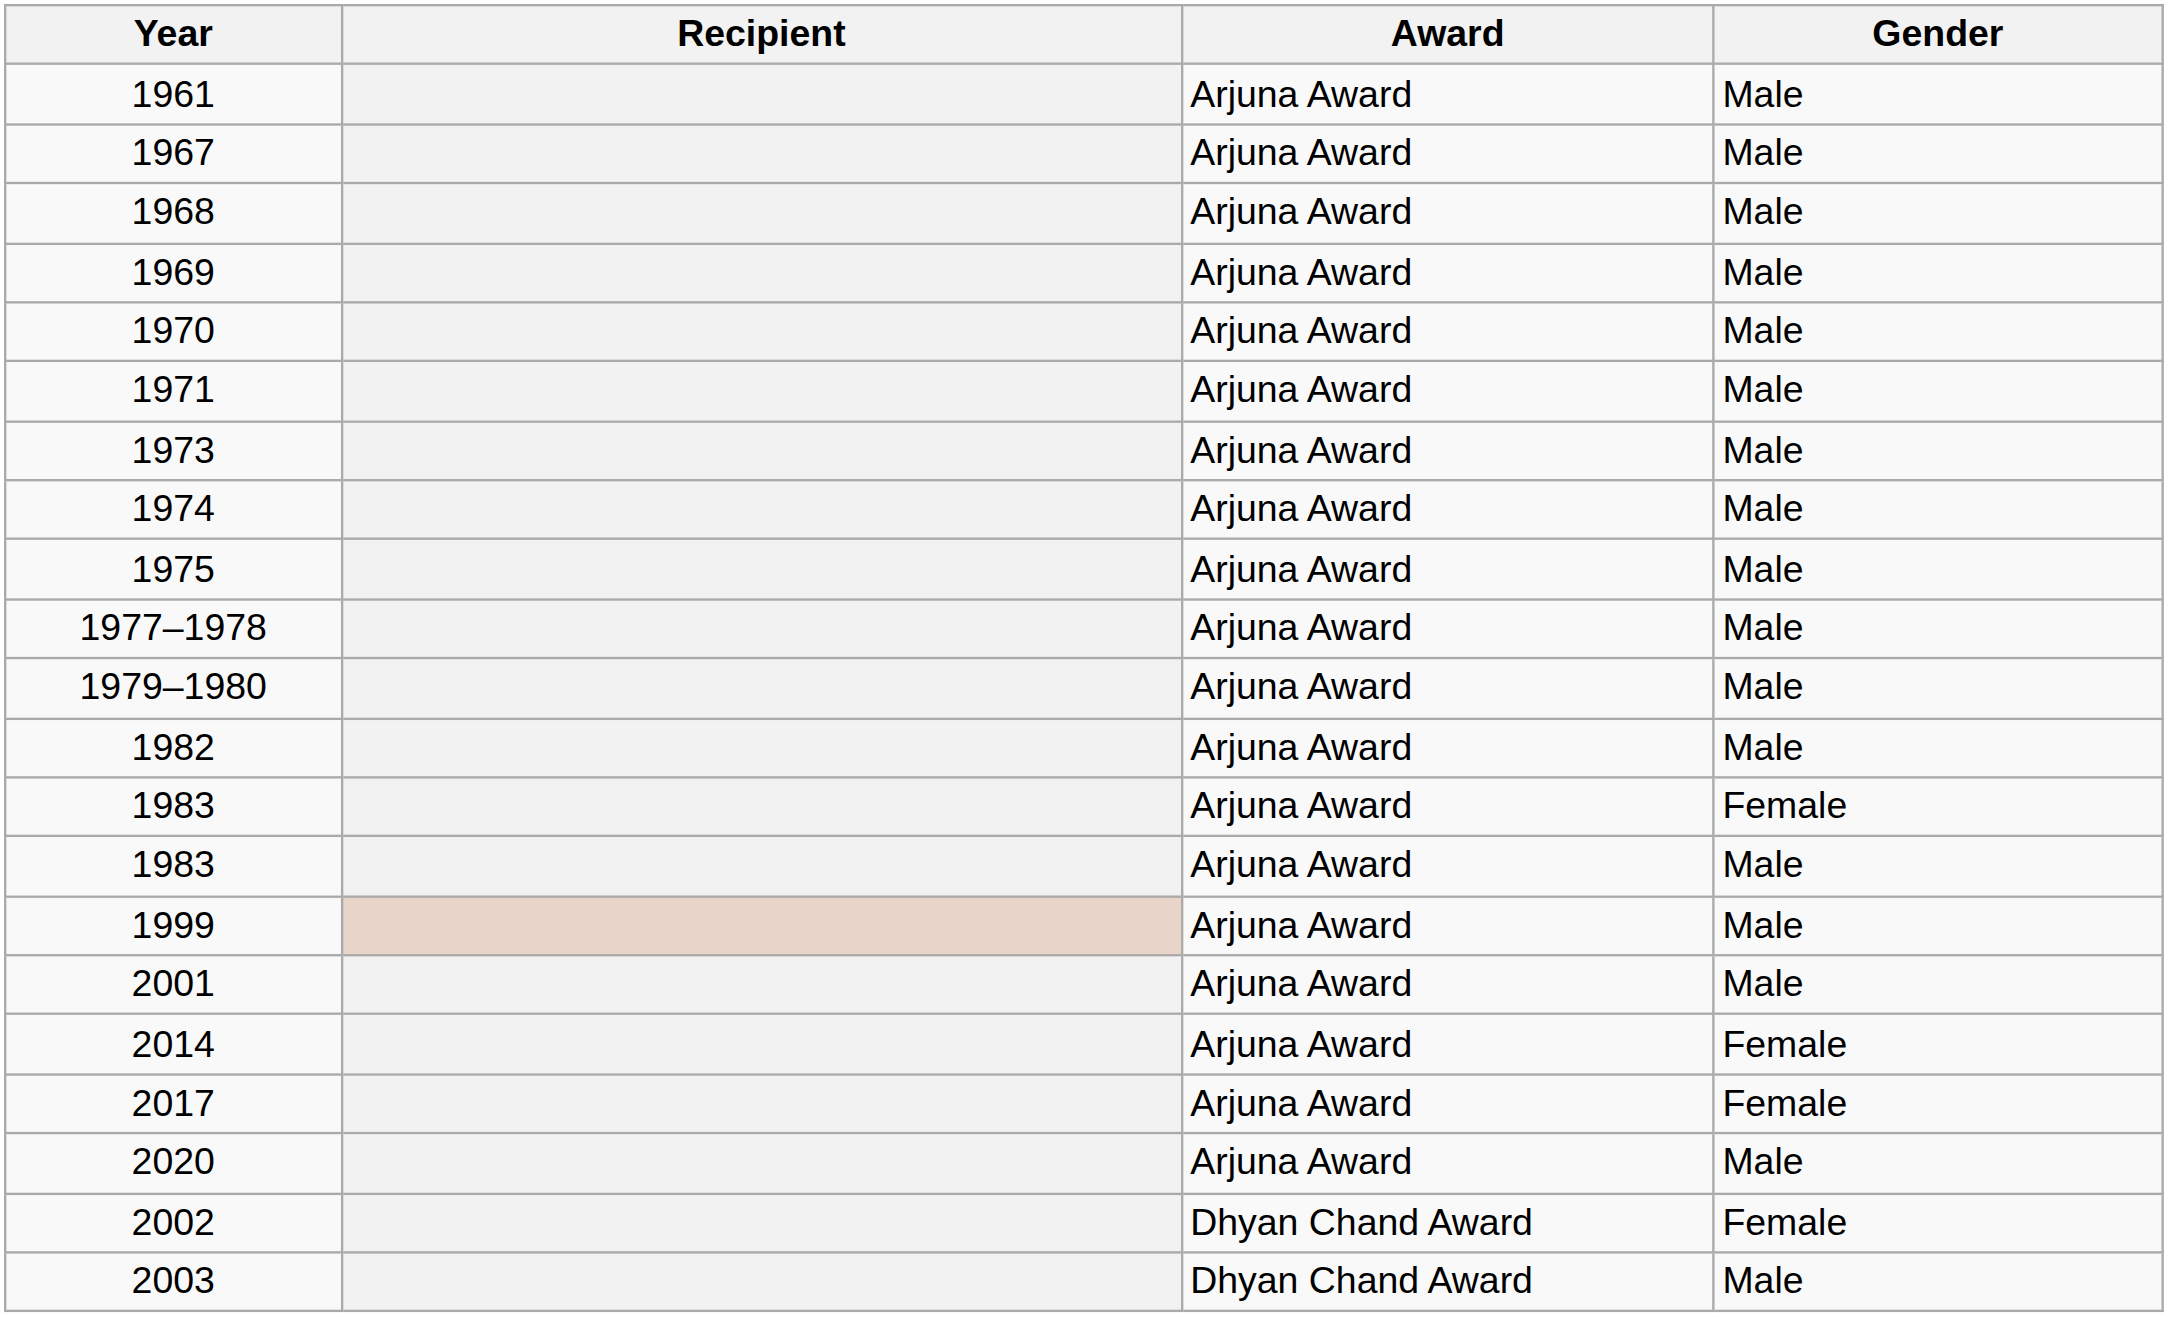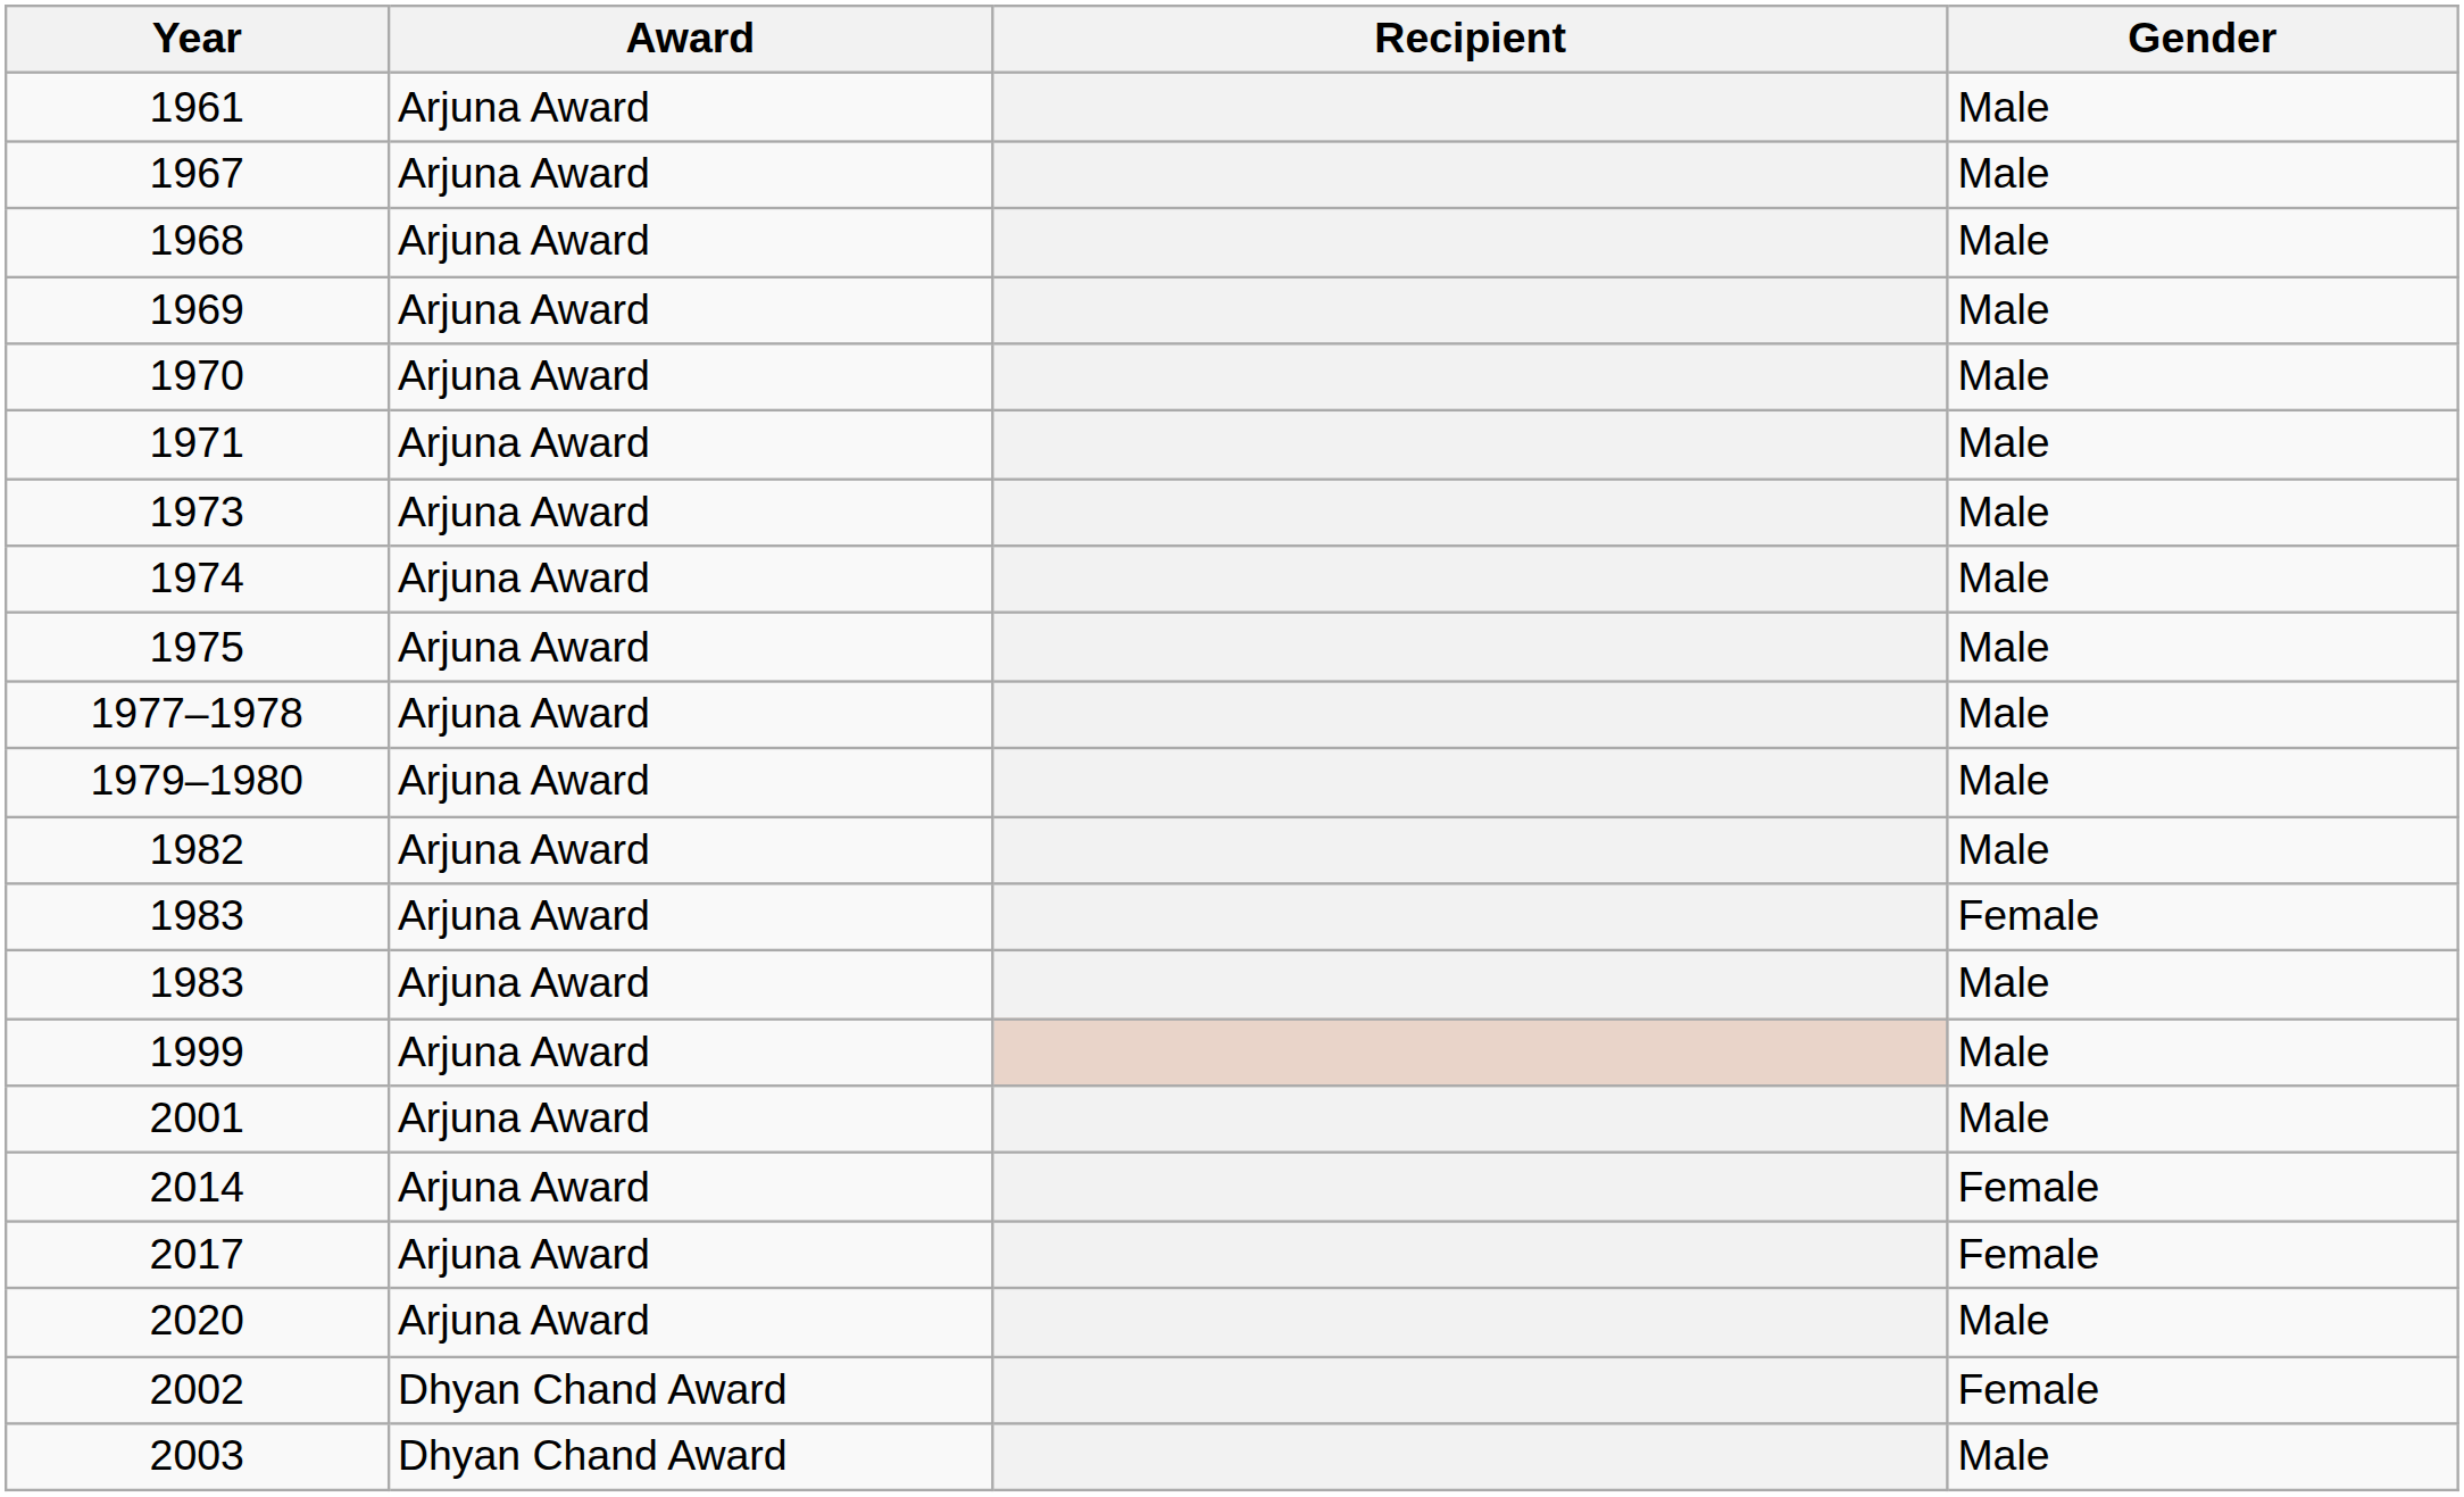columns swapped: Recipient <-> Award
